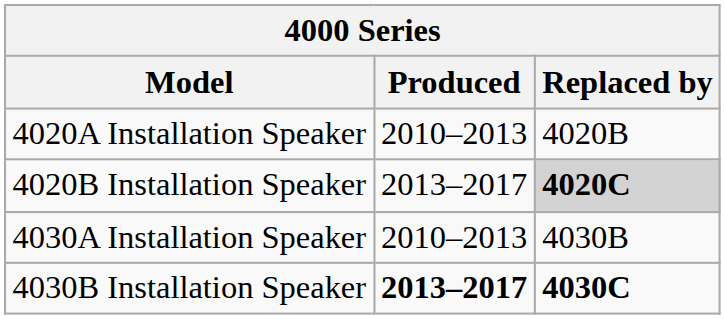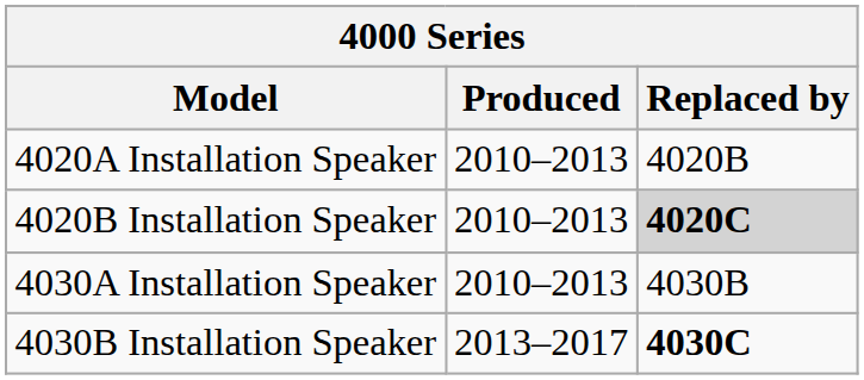4020B Installation Speaker | Produced: 2013–2017 -> 2010–2013
4030B Installation Speaker | Produced: bold -> normal
